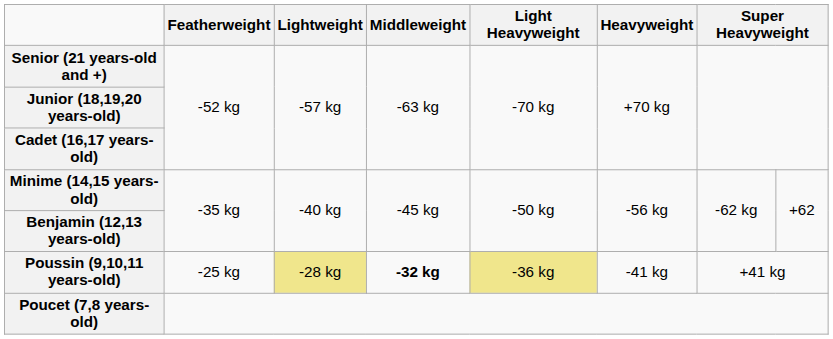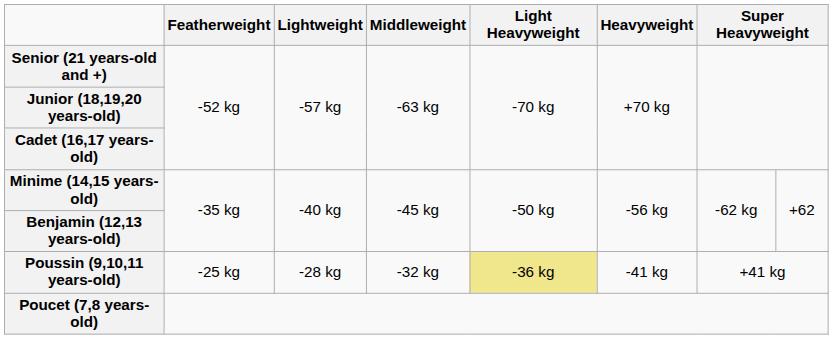Poussin (9,10,11 years-old) | Lightweight: khaki background -> no background
Poussin (9,10,11 years-old) | Middleweight: bold -> normal
